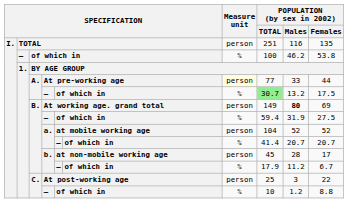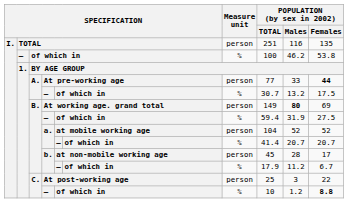At pre-working age | Measure unit: lightyellow background -> no background
At pre-working age | POPULATION (by sex in 2002) / Females: normal -> bold
A. / — | POPULATION (by sex in 2002) / TOTAL: lightgreen background -> no background
C. / — | POPULATION (by sex in 2002) / Females: normal -> bold
